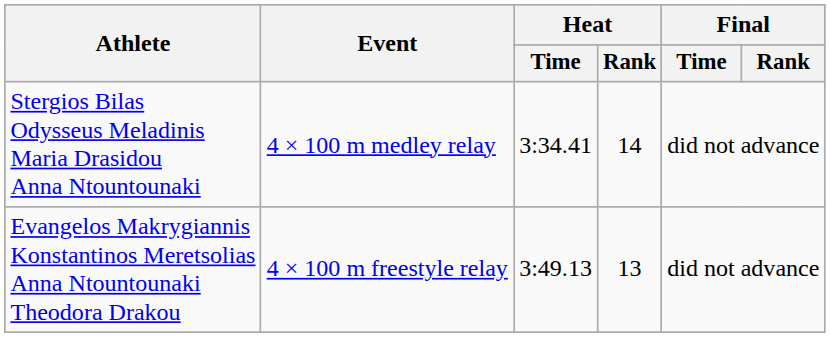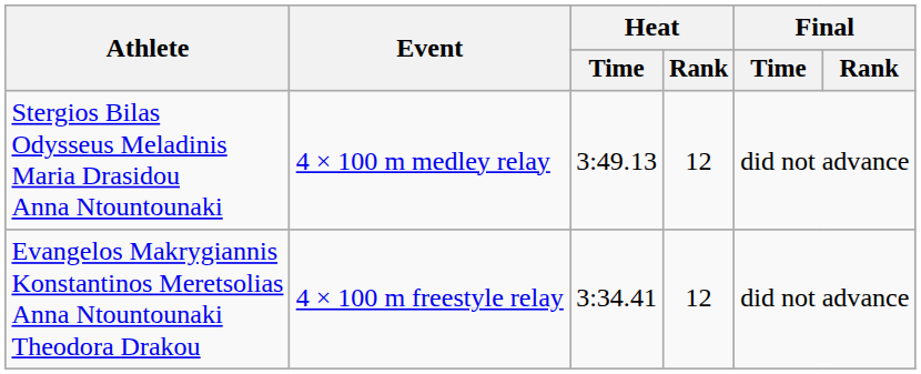row 3 | Heat / Time: 3:34.41 -> 3:49.13
row 3 | Heat / Rank: 14 -> 12
row 4 | Heat / Time: 3:49.13 -> 3:34.41
row 4 | Heat / Rank: 13 -> 12
